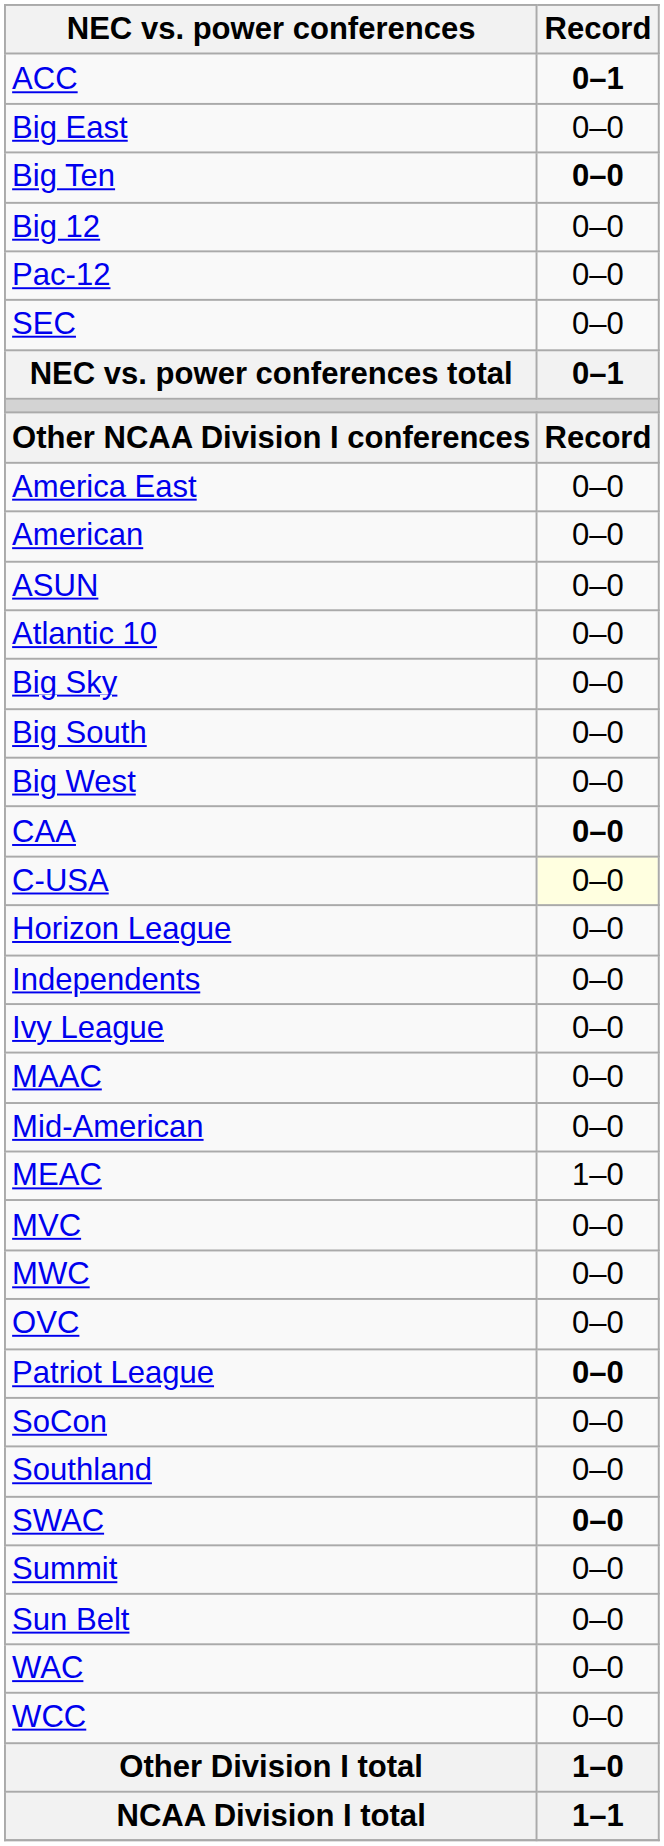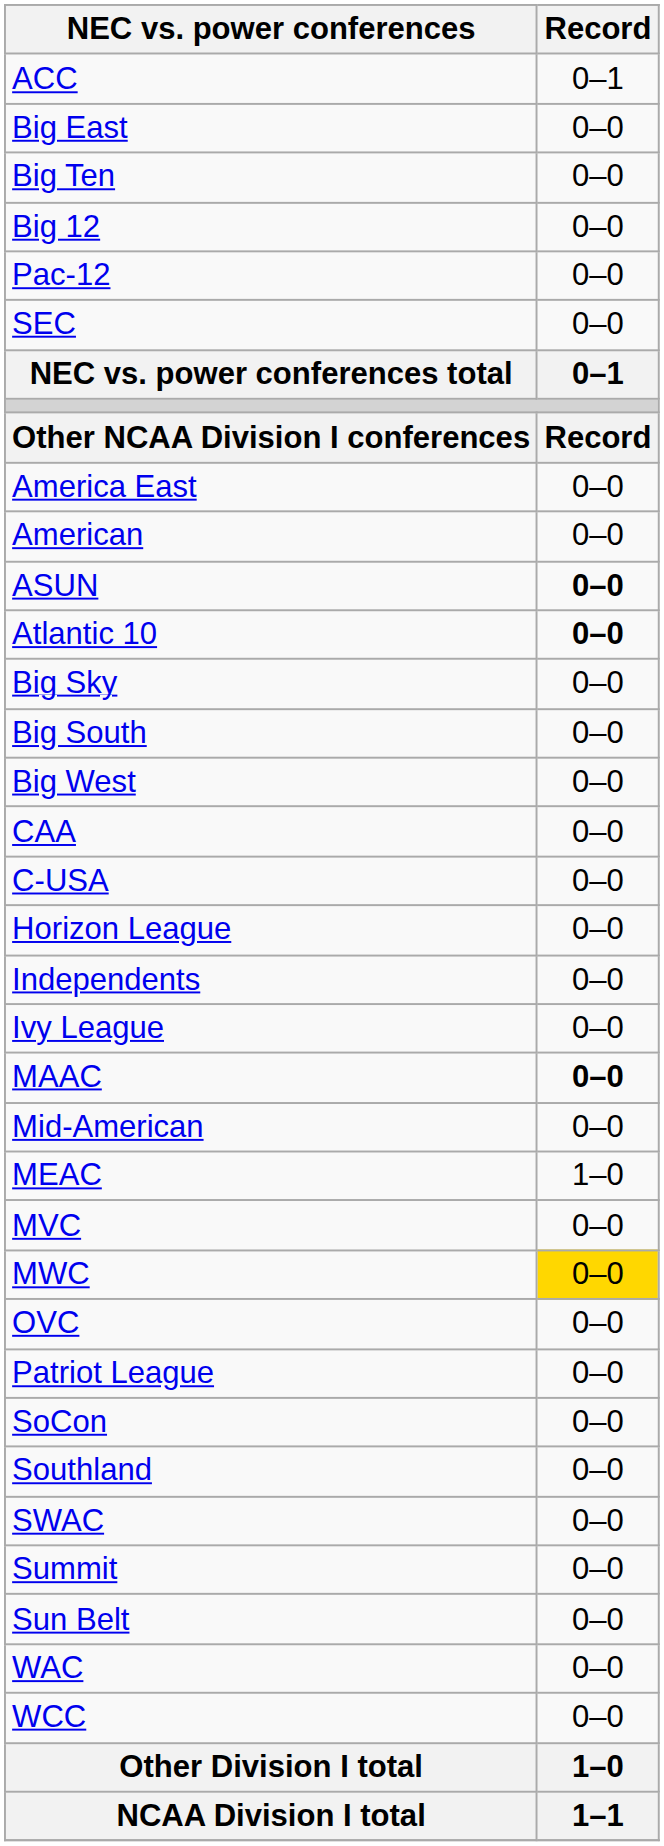ACC | Record: bold -> normal
Big Ten | Record: bold -> normal
ASUN | Record: normal -> bold
Atlantic 10 | Record: normal -> bold
CAA | Record: bold -> normal
C-USA | Record: lightyellow background -> no background
MAAC | Record: normal -> bold
MWC | Record: no background -> gold background
Patriot League | Record: bold -> normal
SWAC | Record: bold -> normal
